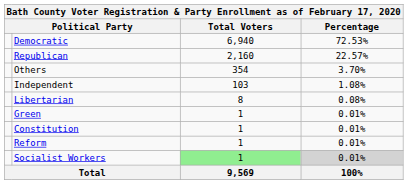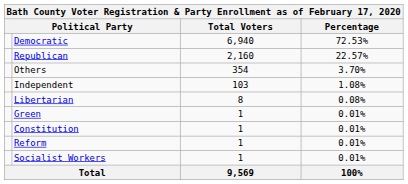Socialist Workers | Total Voters: lightgreen background -> no background
Socialist Workers | Percentage: lightgrey background -> no background
